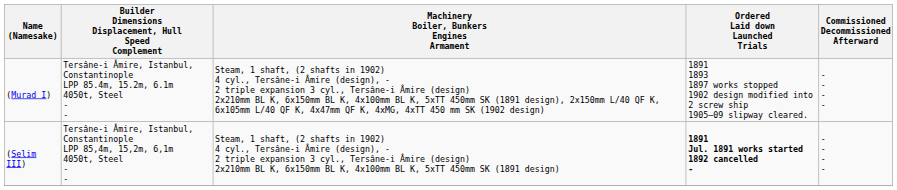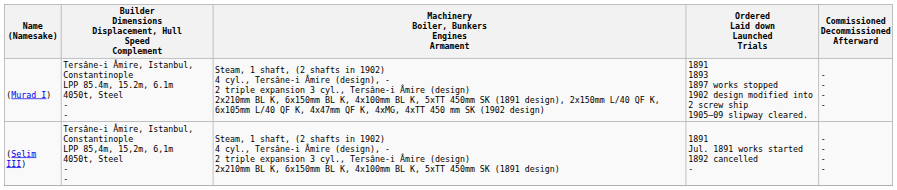(Selim III) | Ordered Laid down Launched Trials: bold -> normal
